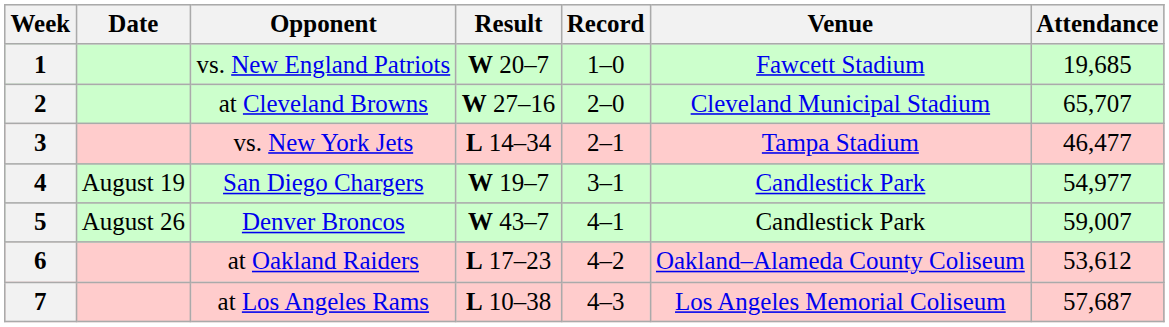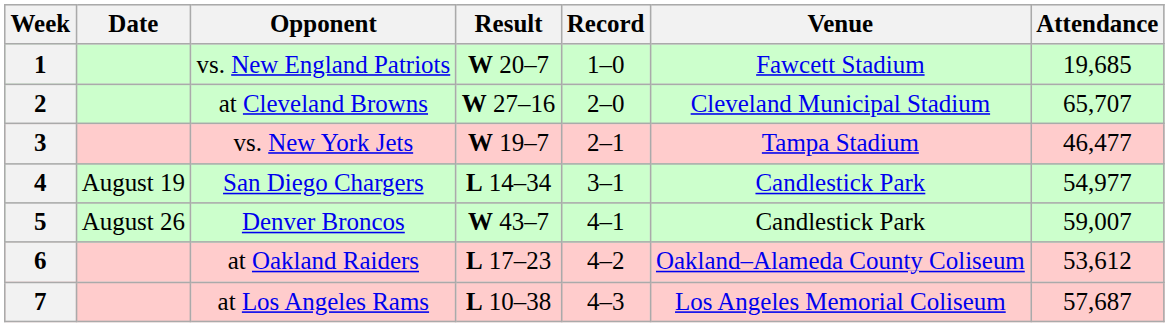3 | Result: L 14–34 -> W 19–7
4 | Result: W 19–7 -> L 14–34
